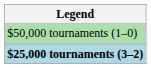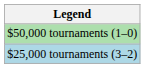row 3 | column 1: bold -> normal
